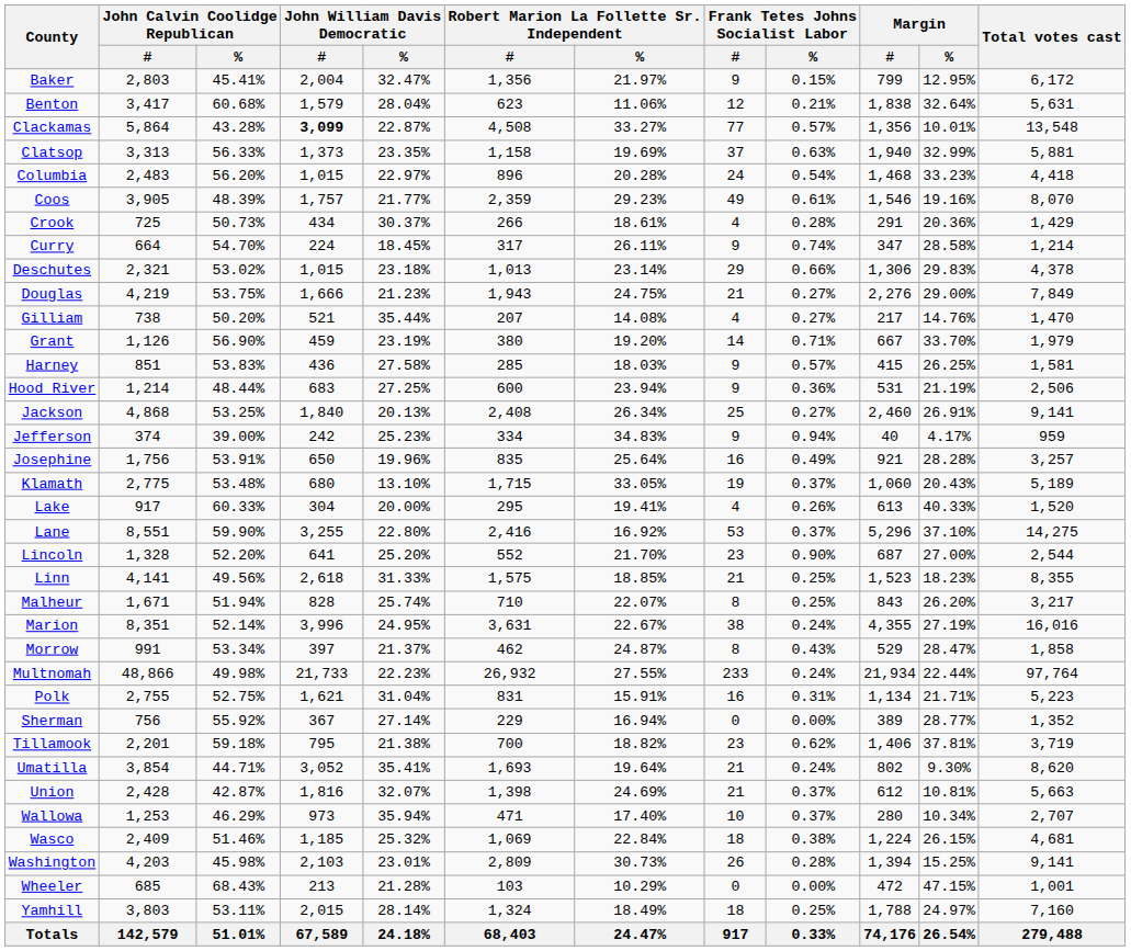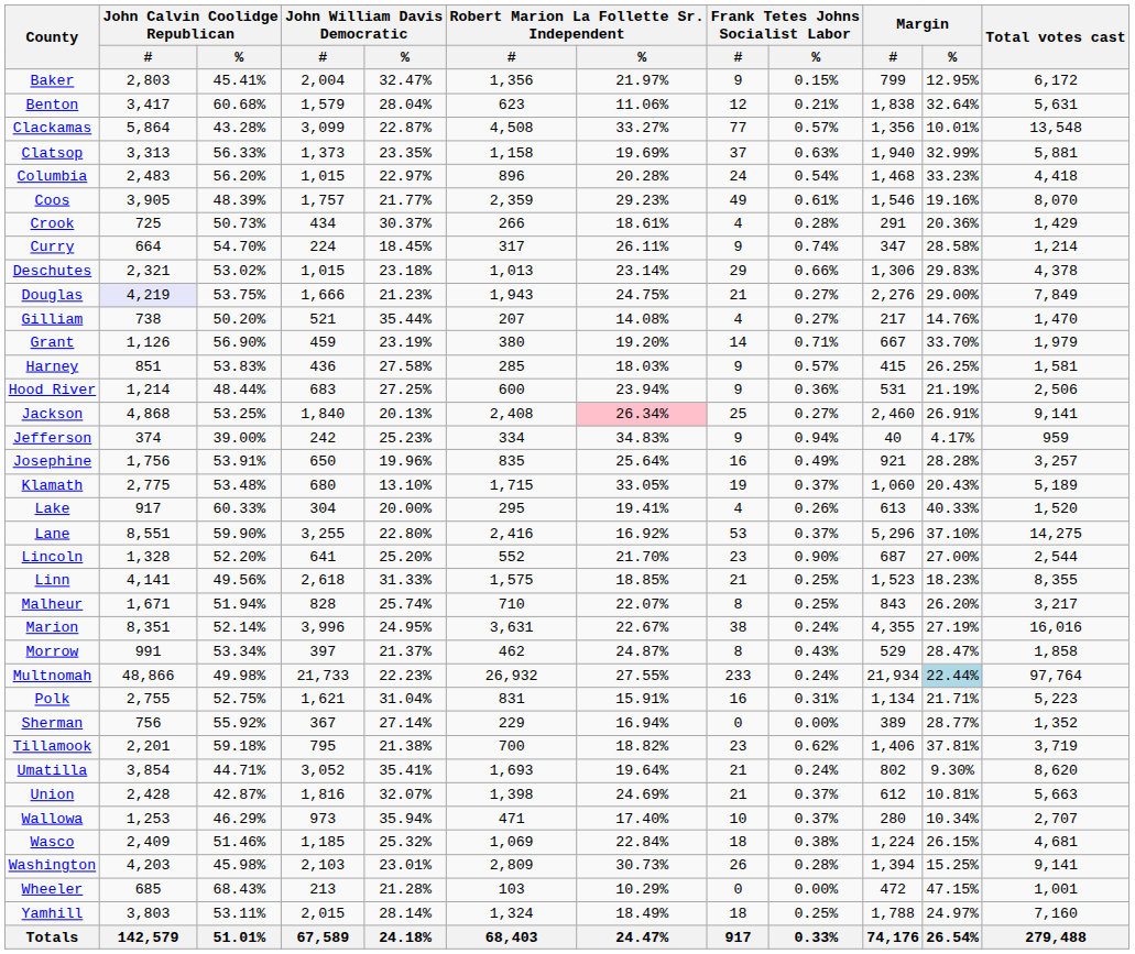Clackamas | John William Davis Democratic / #: bold -> normal
Douglas | John Calvin Coolidge Republican / #: no background -> lavender background
Jackson | Robert Marion La Follette Sr. Independent / %: no background -> pink background
Multnomah | Margin / %: no background -> lightblue background
